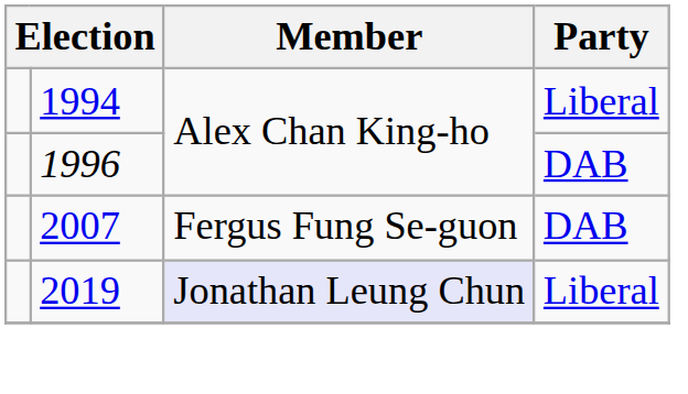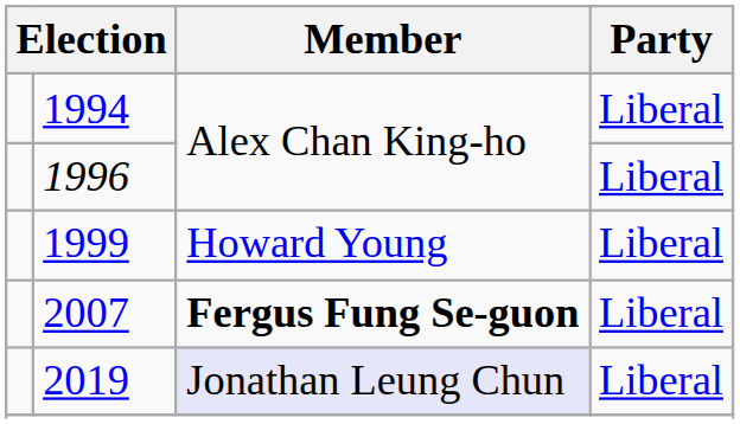1996 | Party: DAB -> Liberal
+ row: 1999 | Howard Young | Liberal
2007 | Member: normal -> bold
2007 | Party: DAB -> Liberal
